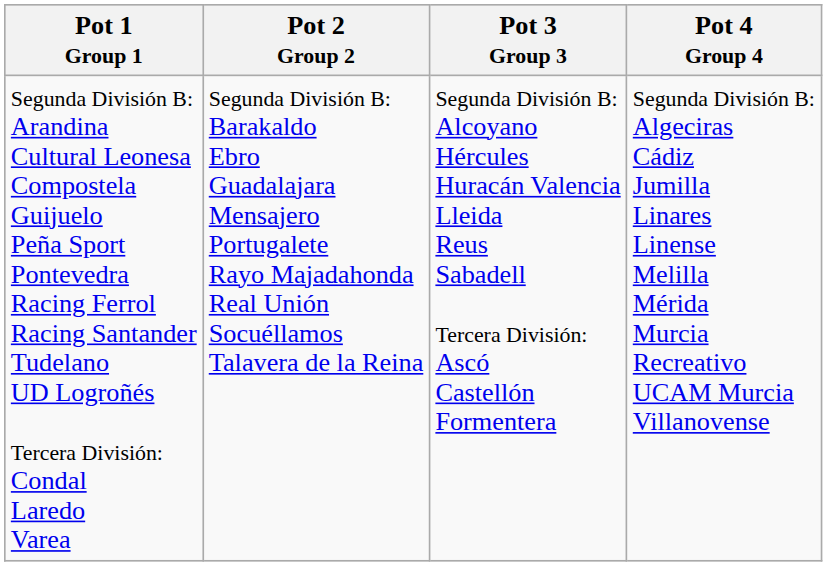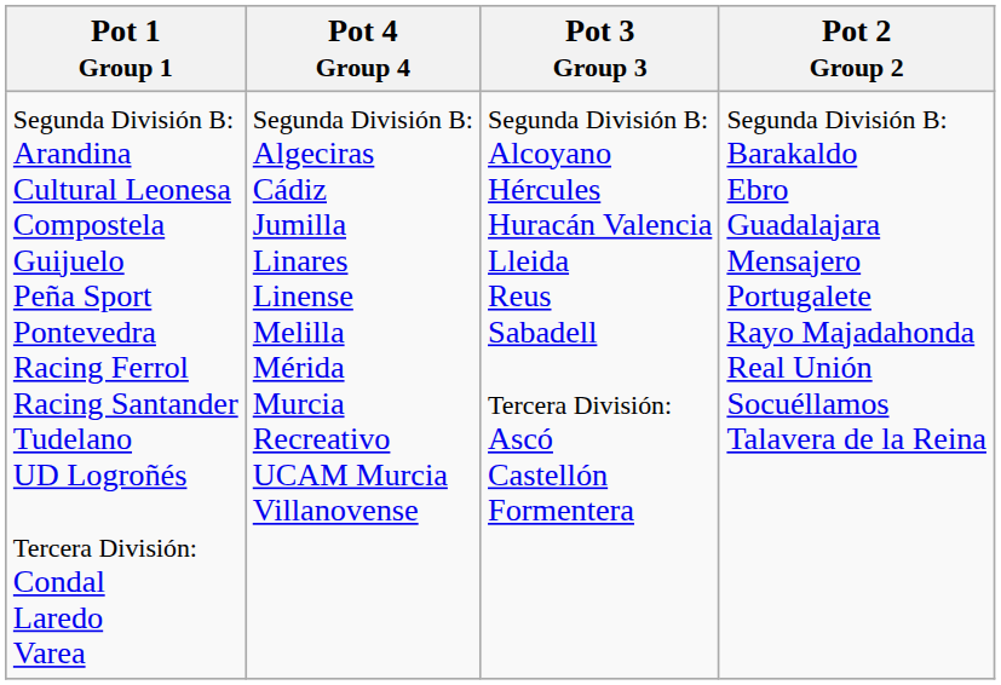columns swapped: Pot 2 Group 2 <-> Pot 4 Group 4
